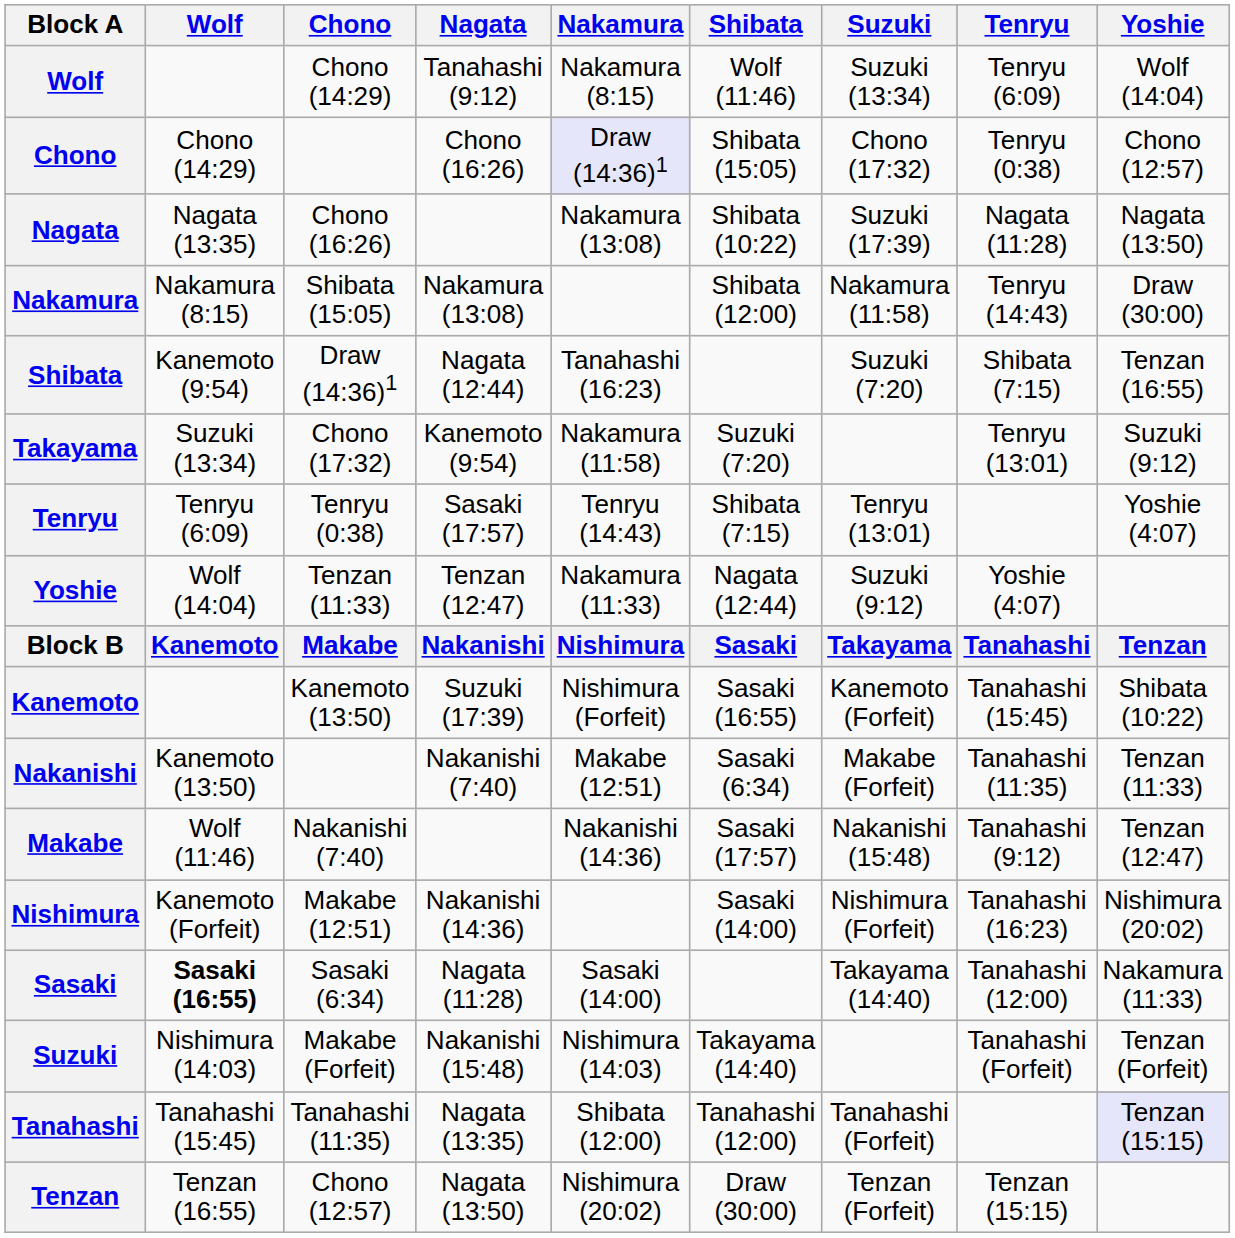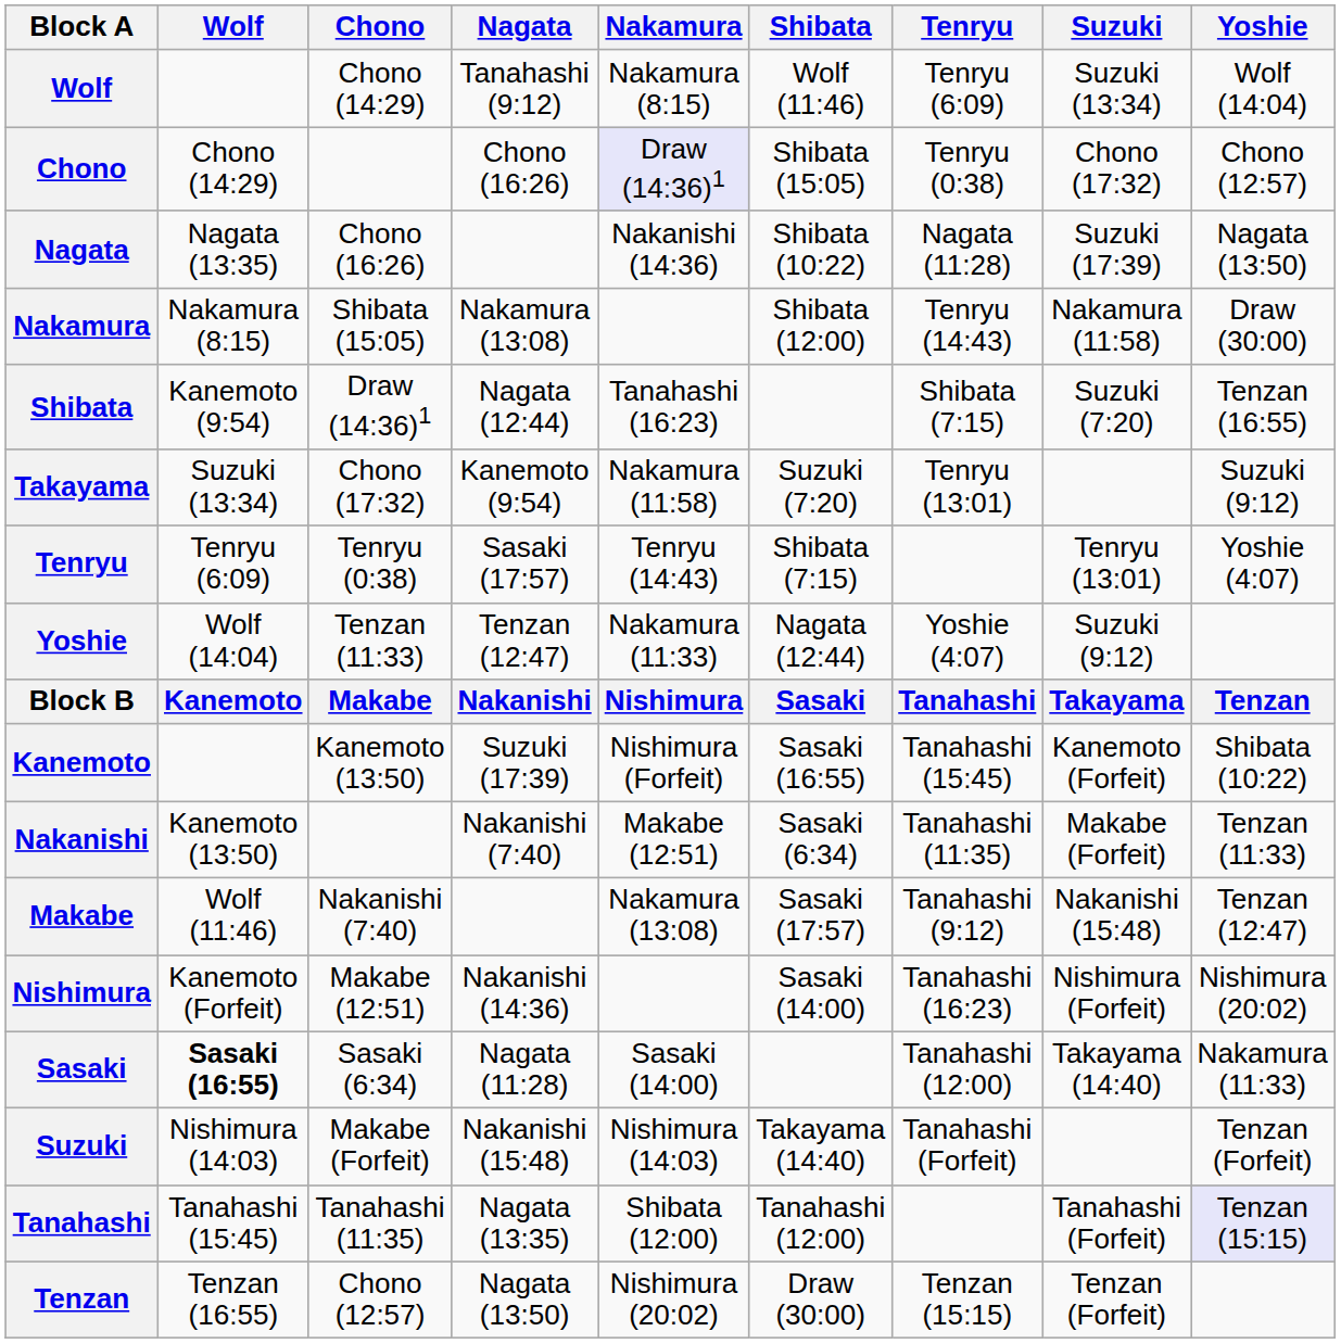columns swapped: Suzuki <-> Tenryu
row 4 | Nakamura: Nakamura (13:08) -> Nakanishi (14:36)
row 13 | Nakamura: Nakanishi (14:36) -> Nakamura (13:08)
